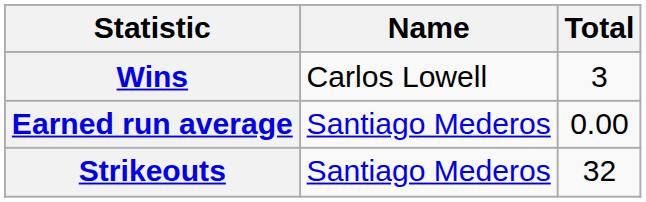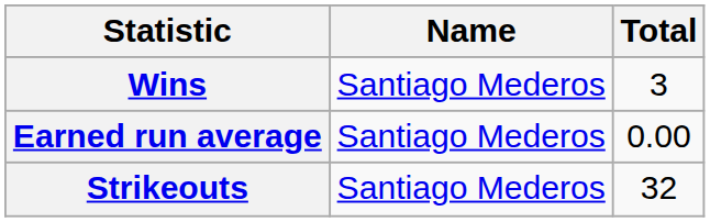Wins | Name: Carlos Lowell -> Santiago Mederos
